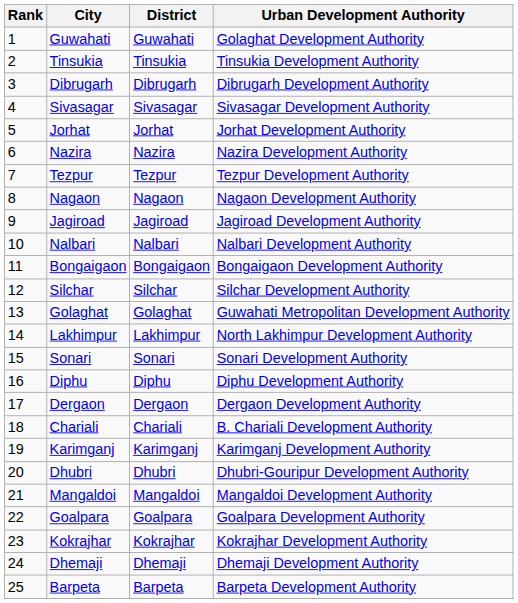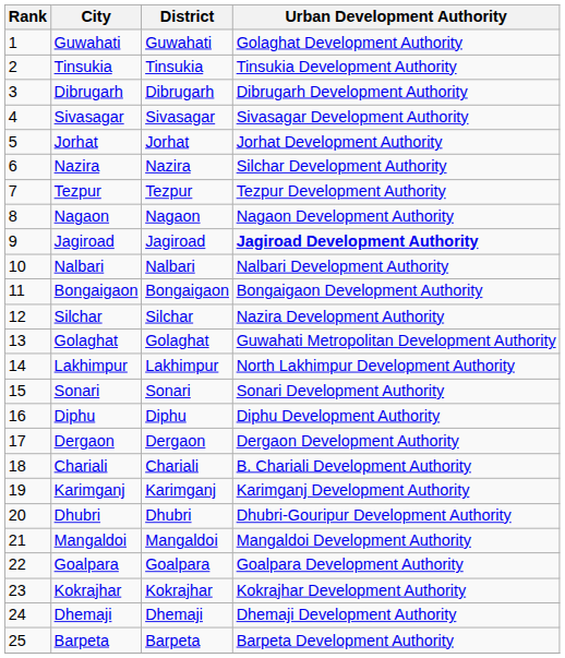row 7 | Urban Development Authority: Nazira Development Authority -> Silchar Development Authority
row 10 | Urban Development Authority: normal -> bold
row 13 | Urban Development Authority: Silchar Development Authority -> Nazira Development Authority
